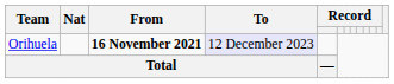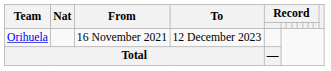Orihuela | From: bold -> normal
Orihuela | To: lavender background -> no background
